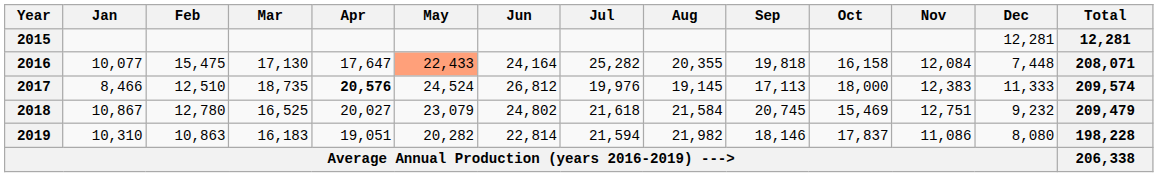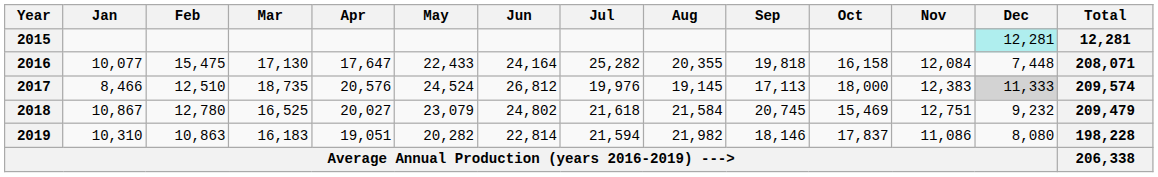2015 | Dec: no background -> paleturquoise background
2016 | May: lightsalmon background -> no background
2017 | Apr: bold -> normal
2017 | Dec: no background -> lightgrey background
